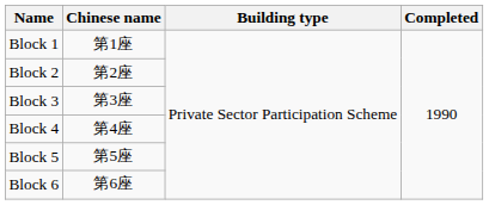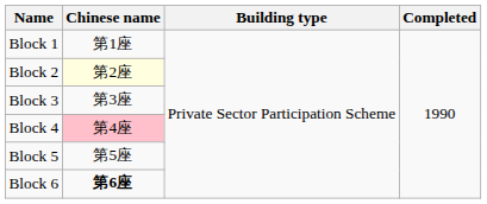Block 2 | Chinese name: no background -> lightyellow background
Block 4 | Chinese name: no background -> pink background
Block 6 | Chinese name: normal -> bold
